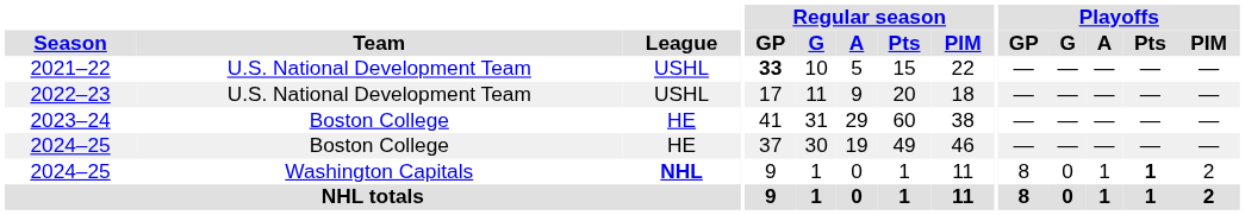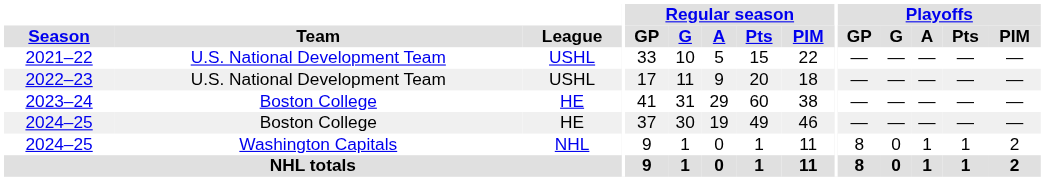2021–22 | Regular season / GP: bold -> normal
2024–25 / Washington Capitals | League: bold -> normal
2024–25 / Washington Capitals | Playoffs / Pts: bold -> normal
